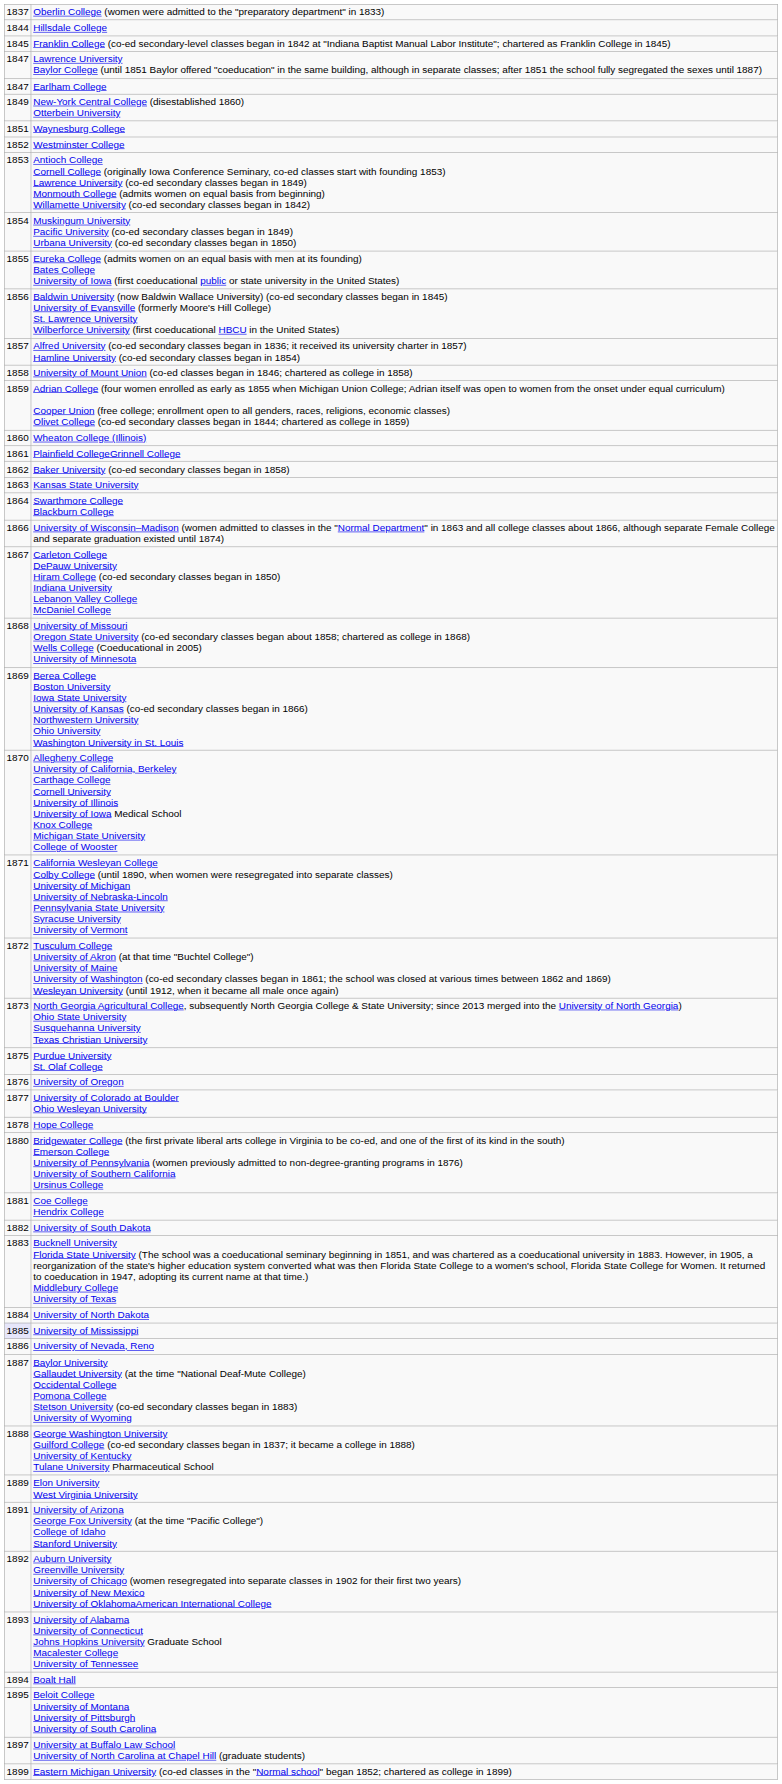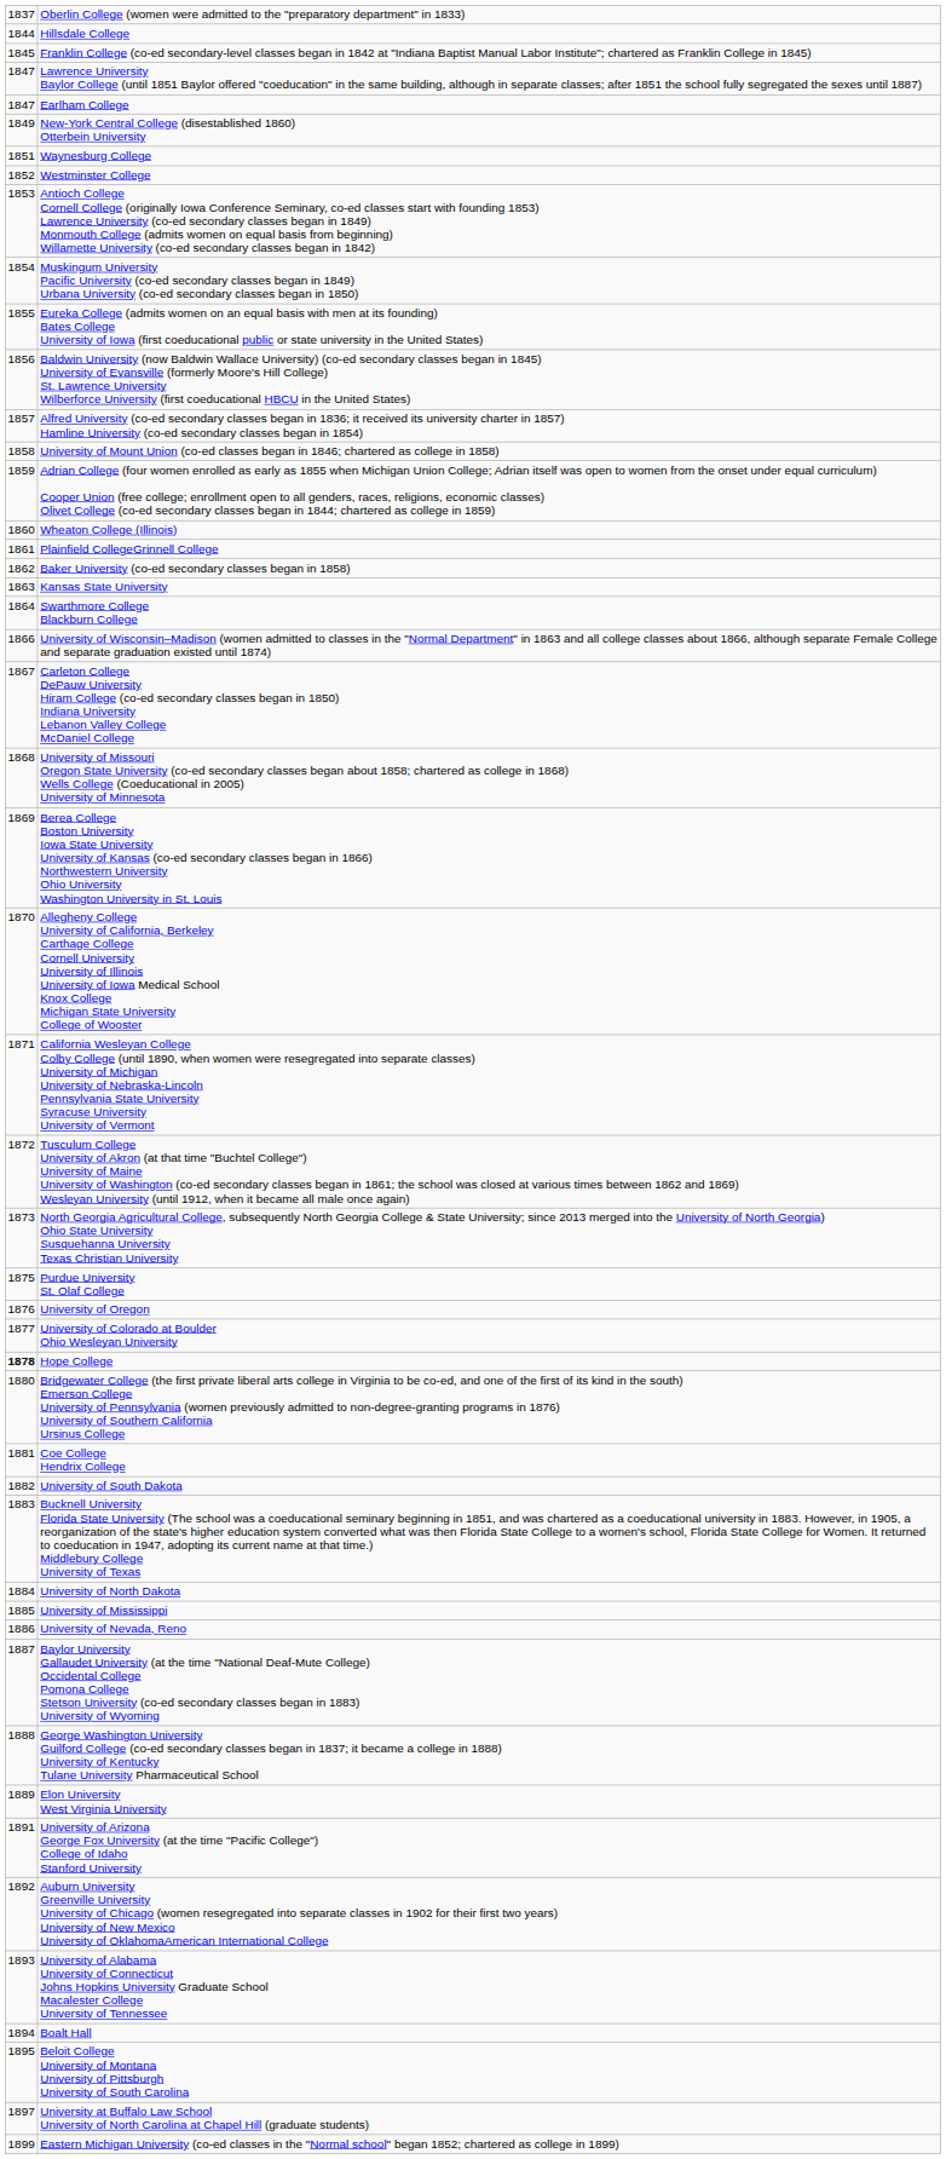Hope College | column 1: normal -> bold
University of Mississippi | column 1: lavender background -> no background
